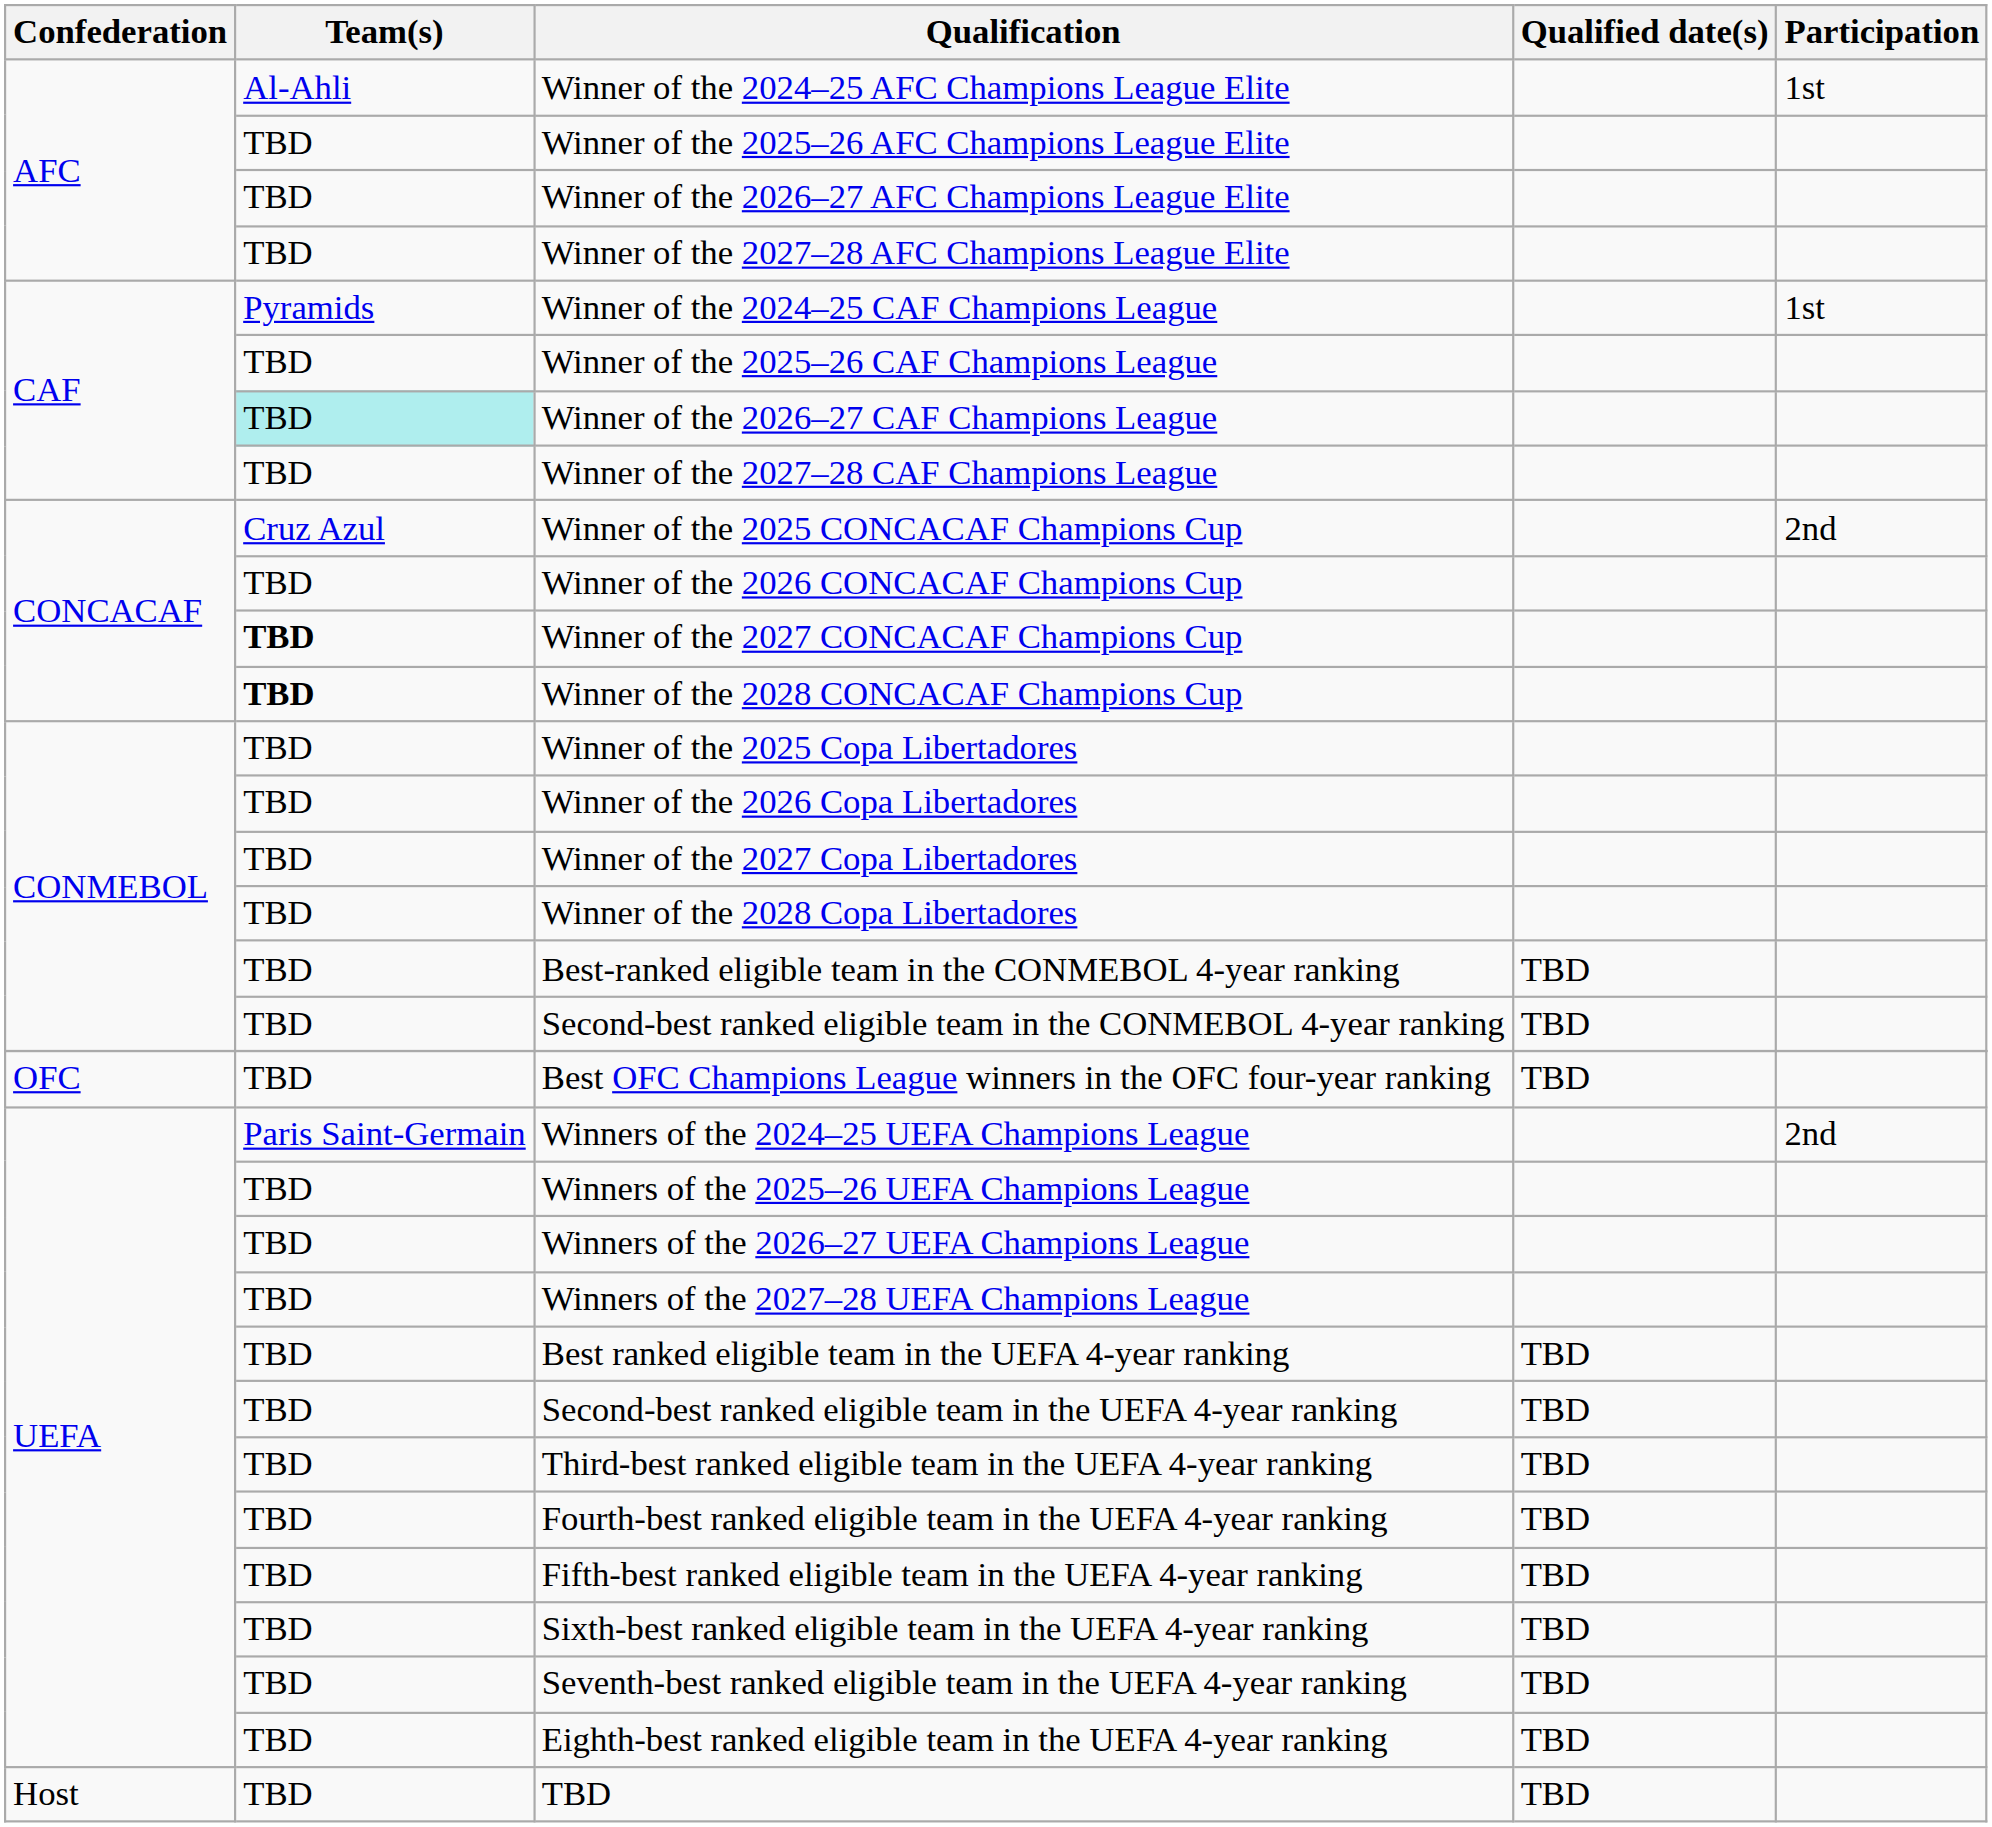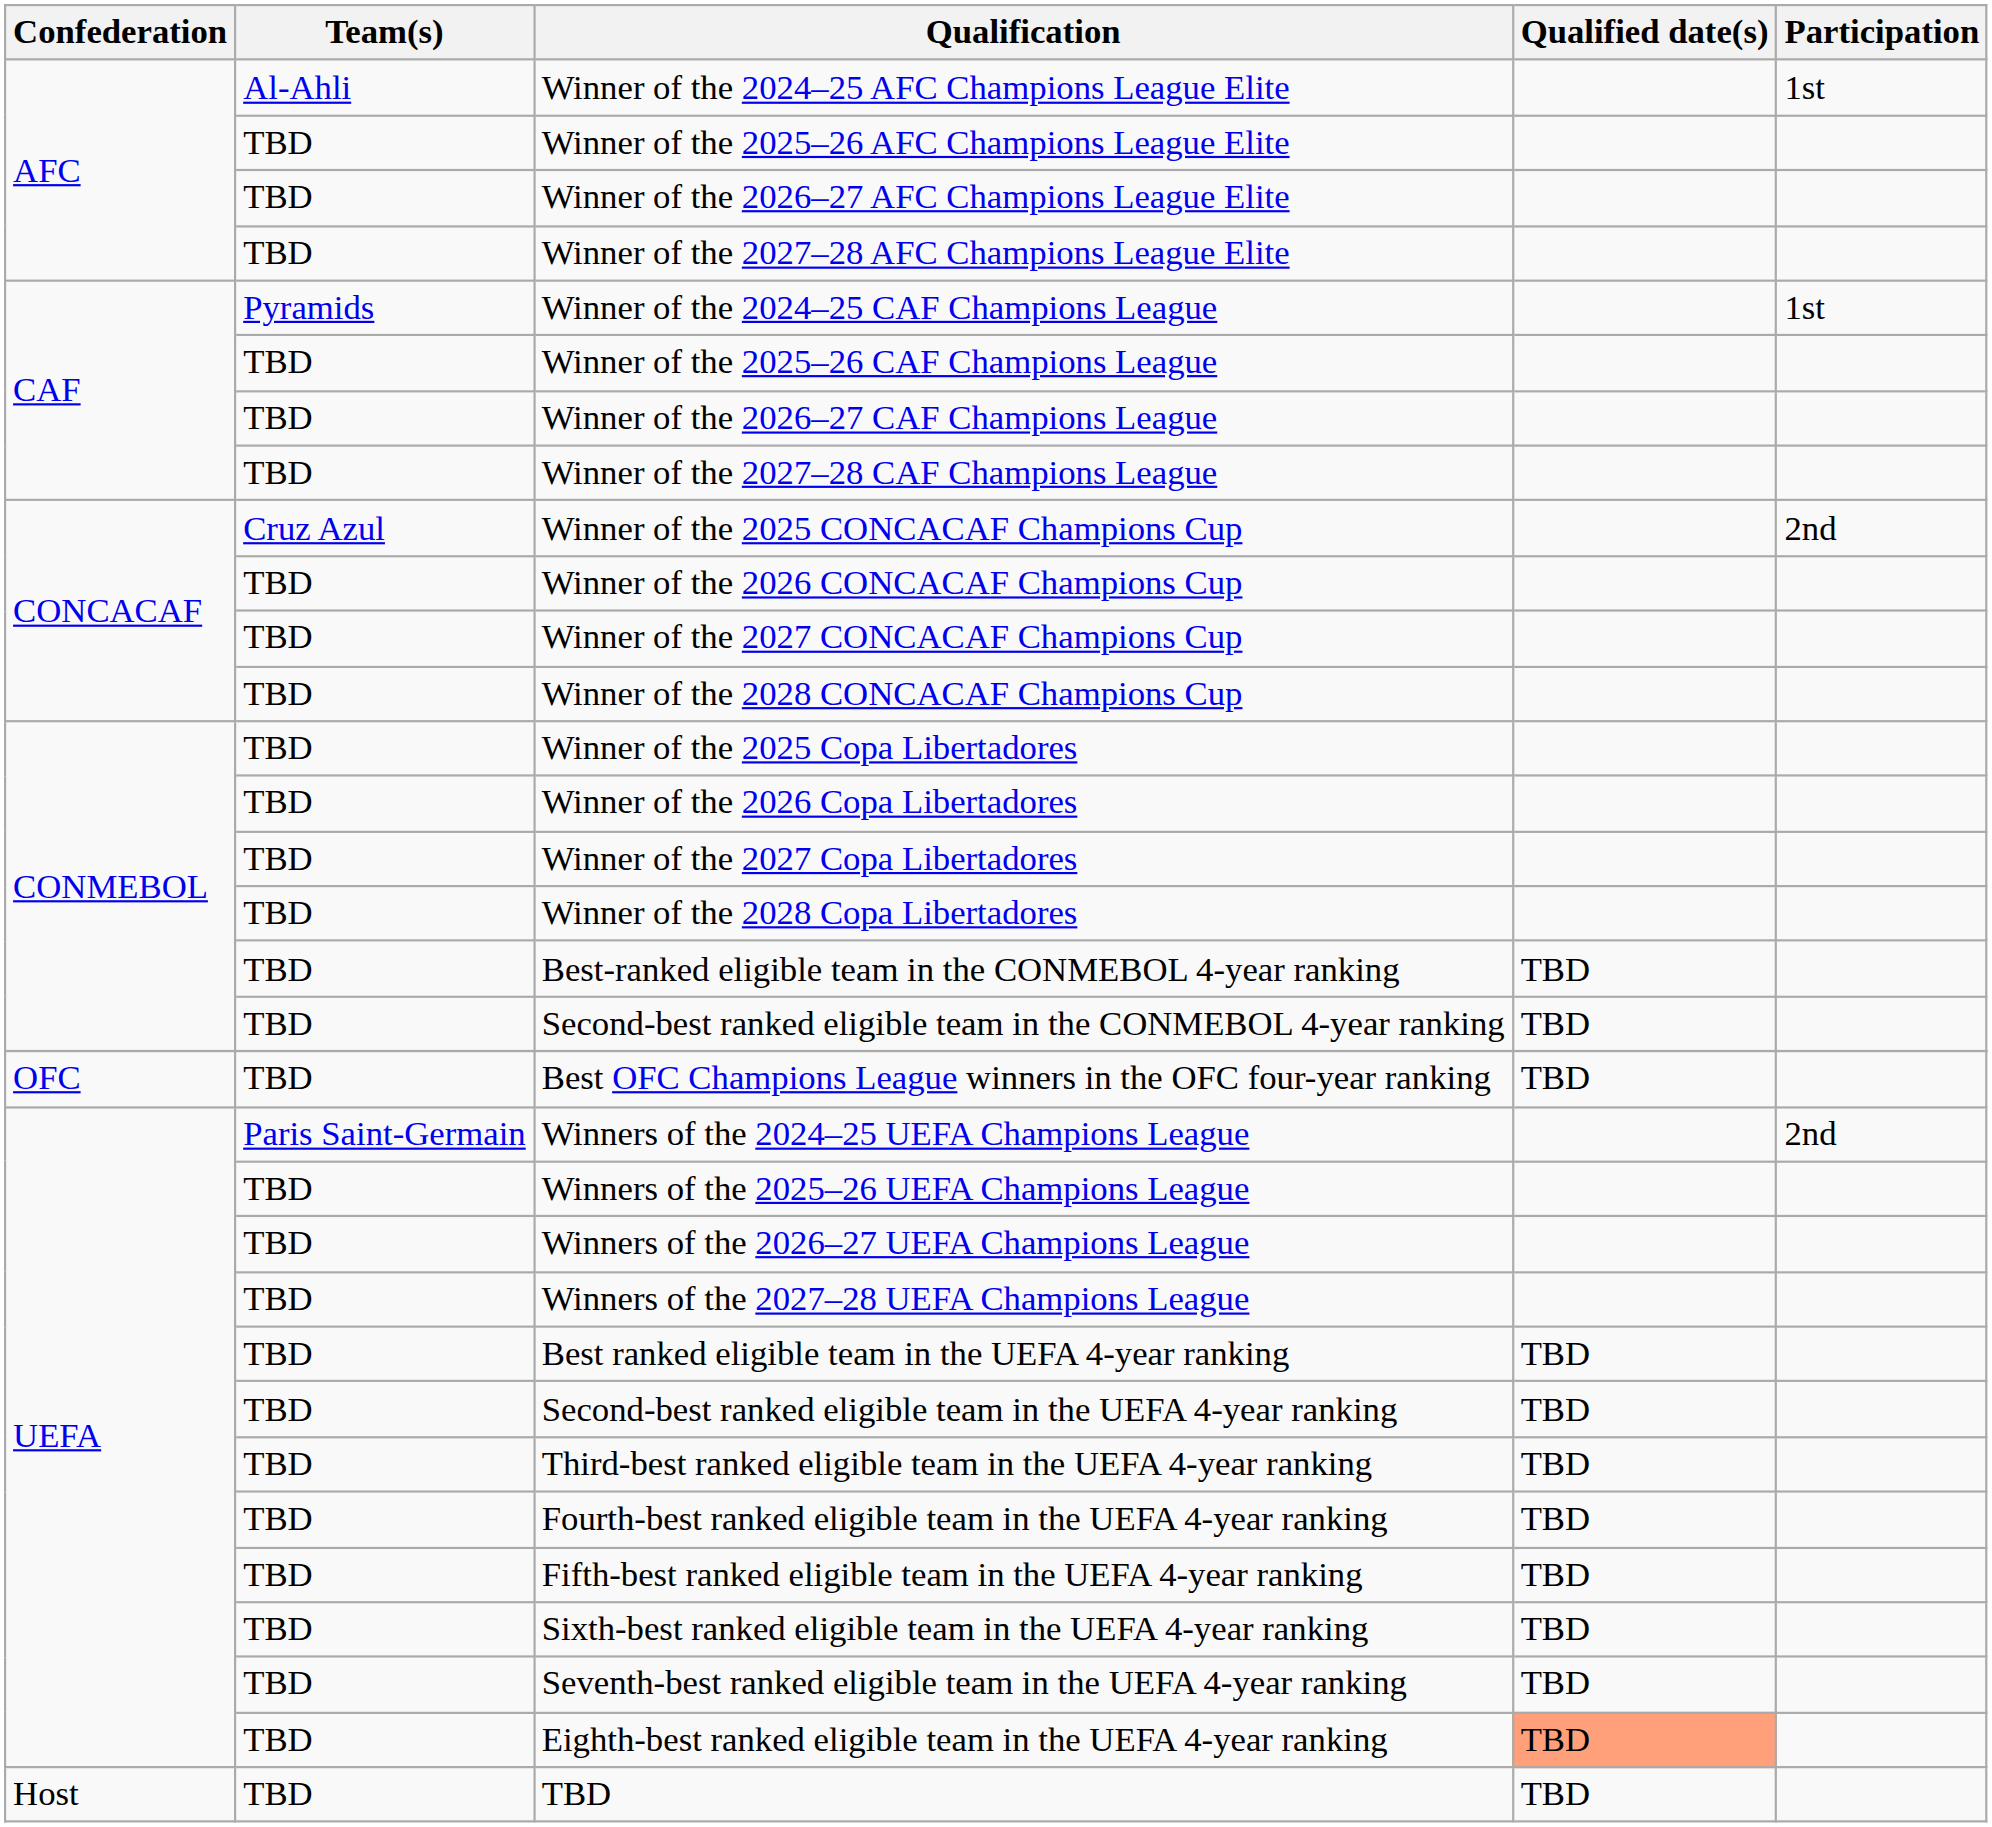Winner of the 2026–27 CAF Champions League | Team(s): paleturquoise background -> no background
Winner of the 2027 CONCACAF Champions Cup | Team(s): bold -> normal
Winner of the 2028 CONCACAF Champions Cup | Team(s): bold -> normal
Eighth-best ranked eligible team in the UEFA 4-year ranking | Qualified date(s): no background -> lightsalmon background
